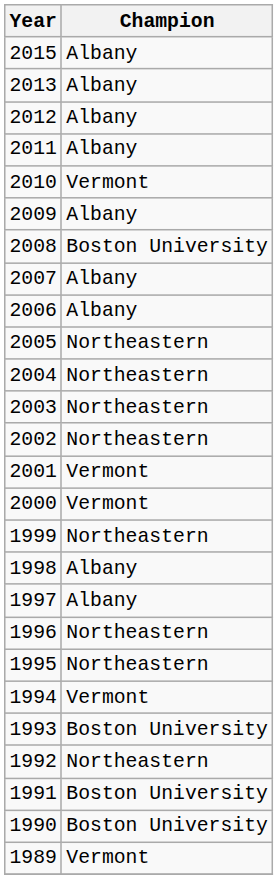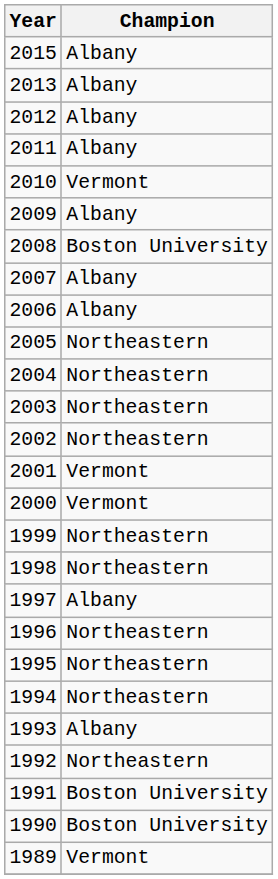1998 | Champion: Albany -> Northeastern
1994 | Champion: Vermont -> Northeastern
1993 | Champion: Boston University -> Albany
